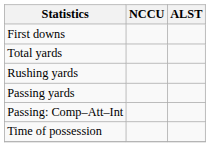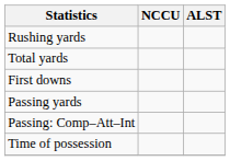rows swapped: First downs <-> Rushing yards
